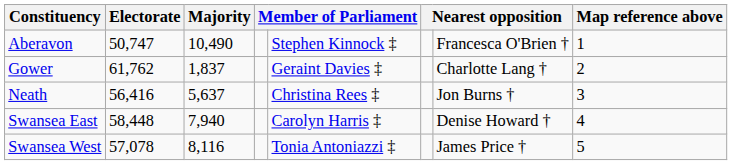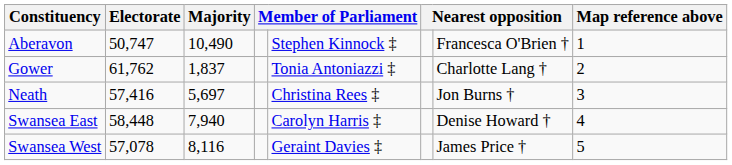Gower | column 5: Geraint Davies ‡ -> Tonia Antoniazzi ‡
Neath | Electorate: 56,416 -> 57,416
Neath | Majority: 5,637 -> 5,697
Swansea West | column 5: Tonia Antoniazzi ‡ -> Geraint Davies ‡
